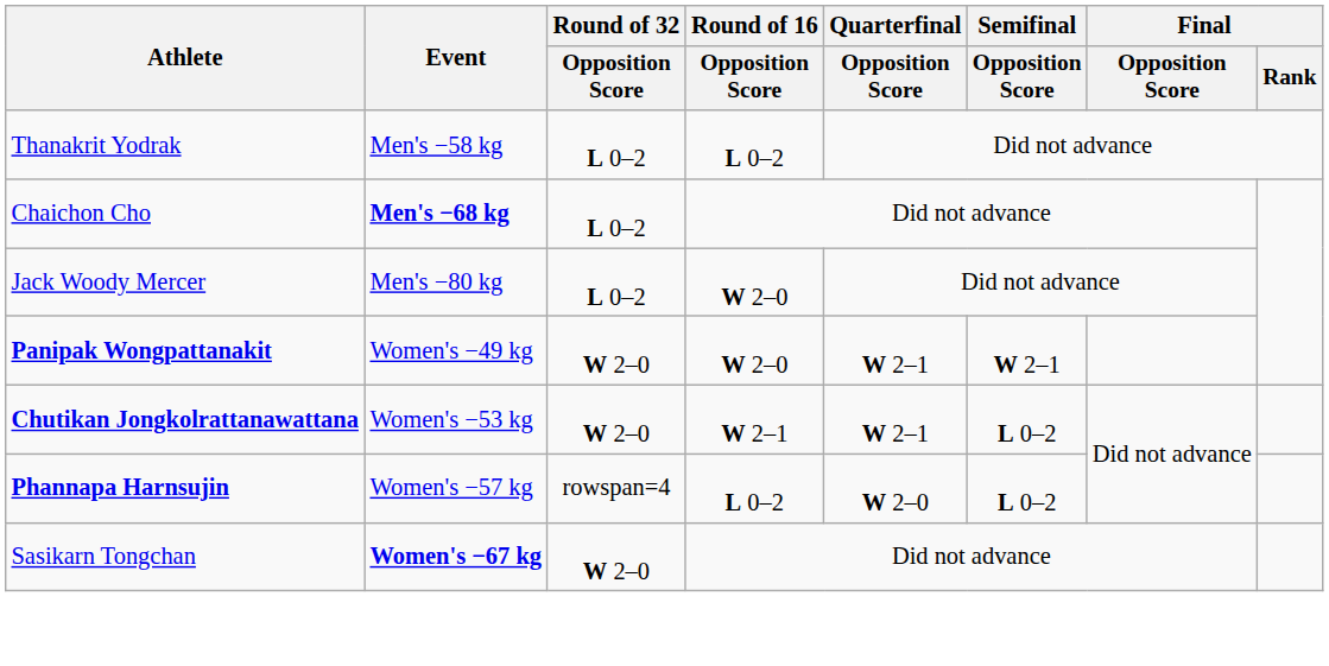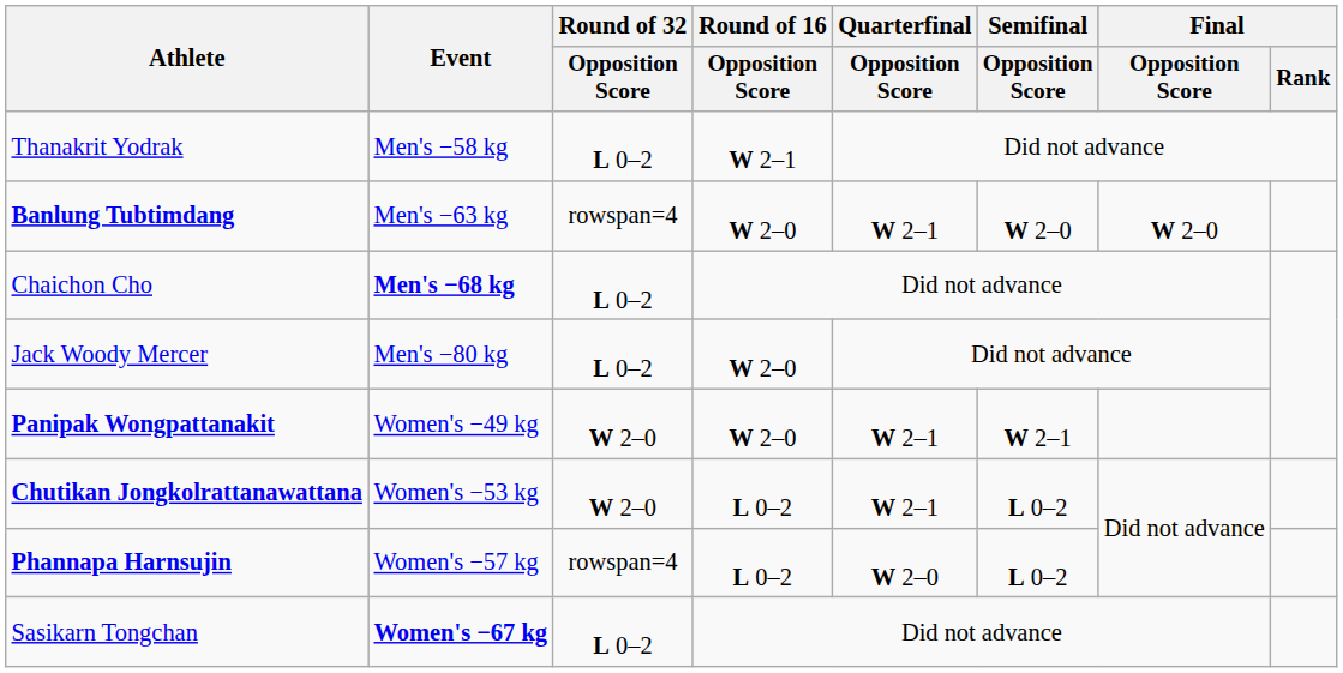Thanakrit Yodrak | Round of 16 / Opposition Score: L 0–2 -> W 2–1
+ row: Banlung Tubtimdang | Men's −63 kg | rowspan=4 | W 2–0 | W 2–1 | W 2–0 | W 2–0
Chutikan Jongkolrattanawattana | Round of 16 / Opposition Score: W 2–1 -> L 0–2
Sasikarn Tongchan | Round of 32 / Opposition Score: W 2–0 -> L 0–2
